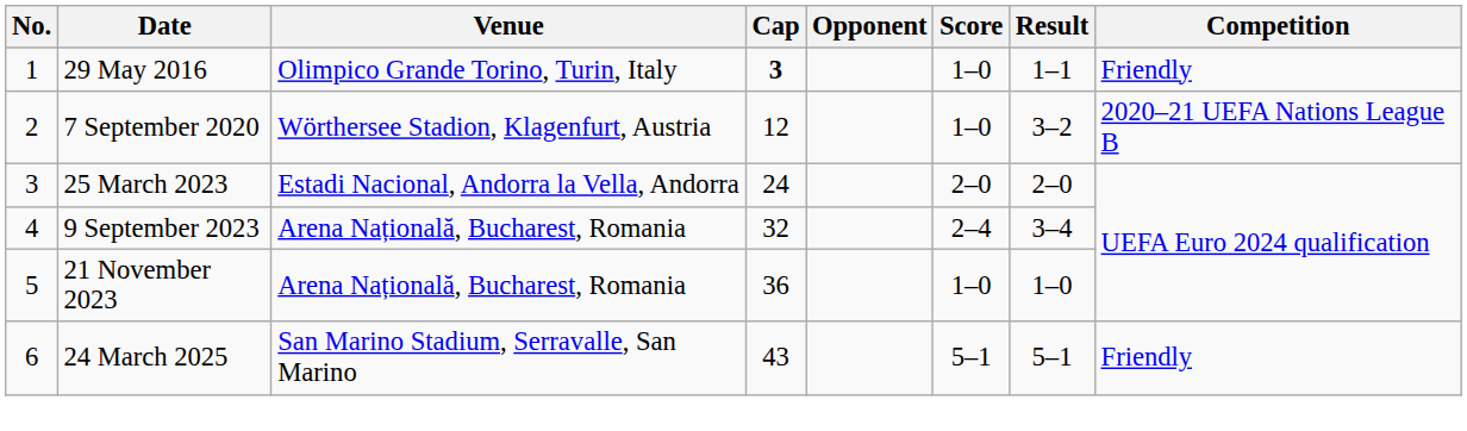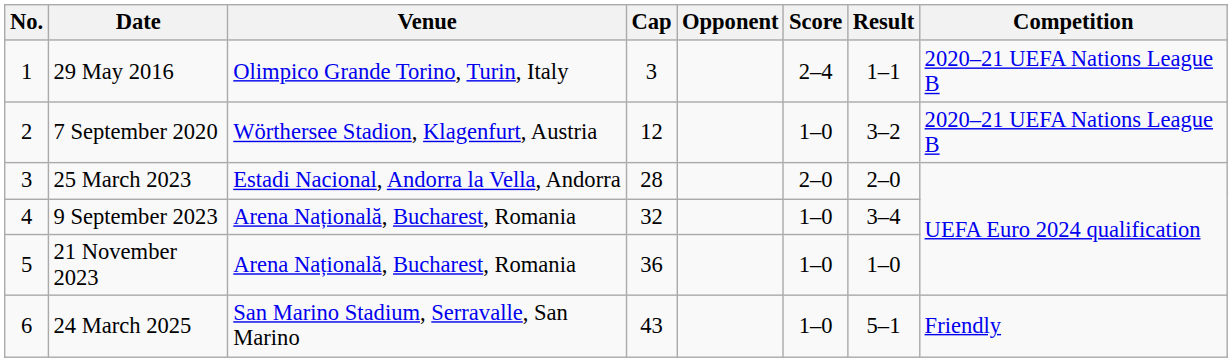29 May 2016 | Cap: bold -> normal
29 May 2016 | Score: 1–0 -> 2–4
29 May 2016 | Competition: Friendly -> 2020–21 UEFA Nations League B
25 March 2023 | Cap: 24 -> 28
9 September 2023 | Score: 2–4 -> 1–0
24 March 2025 | Score: 5–1 -> 1–0
